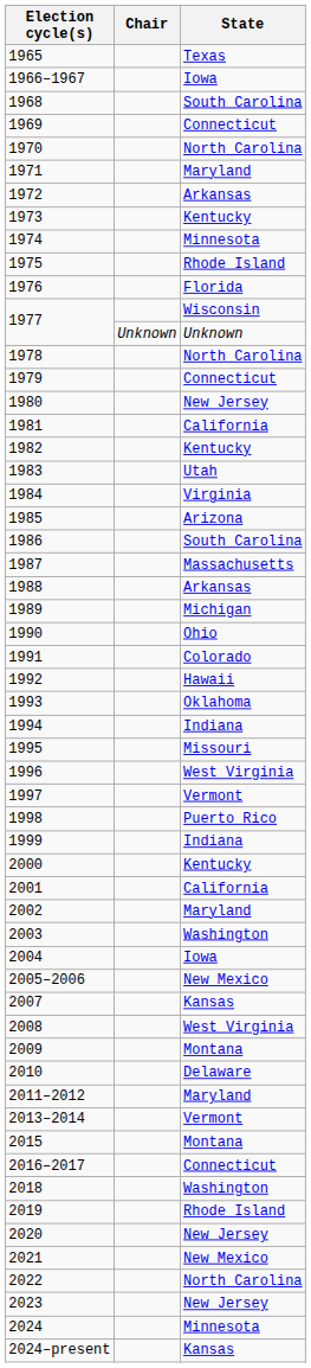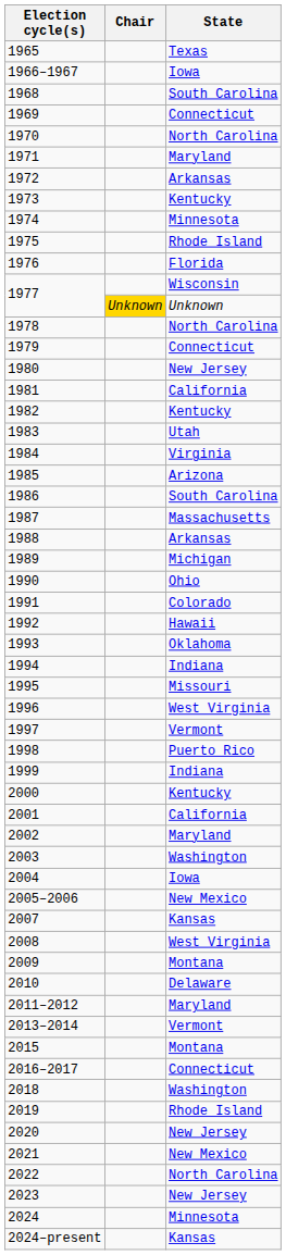1977 / Unknown | Chair: no background -> gold background
